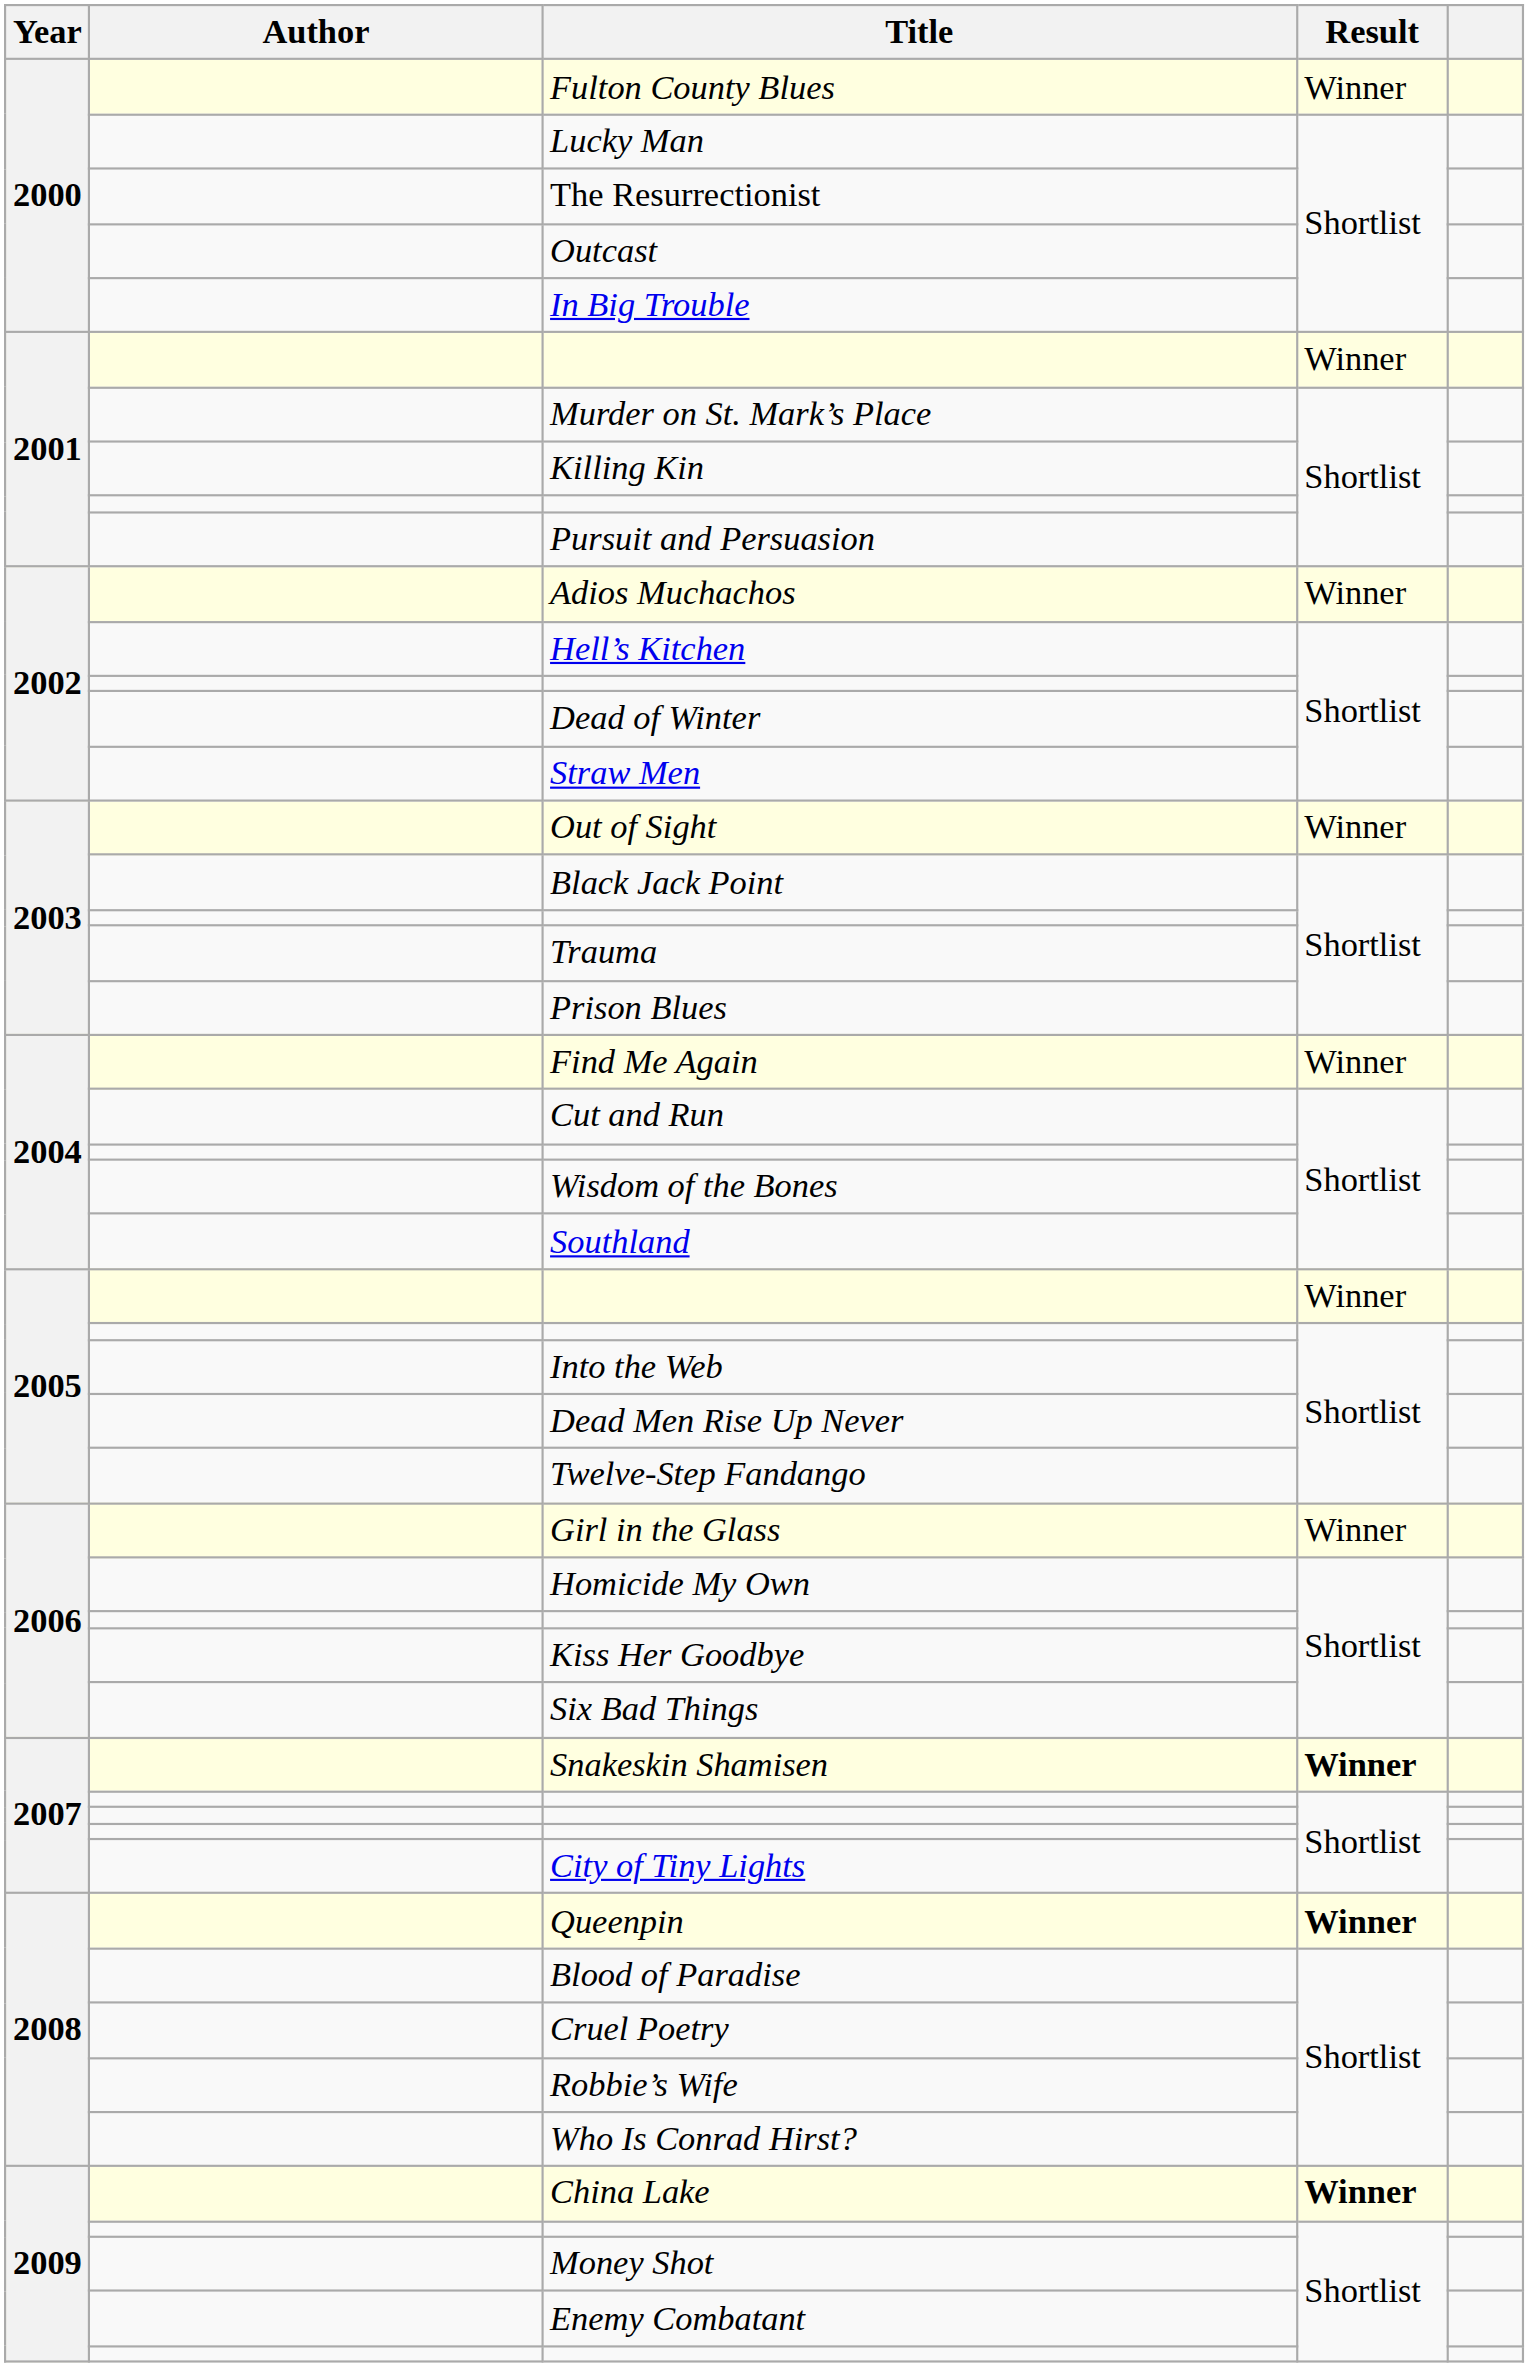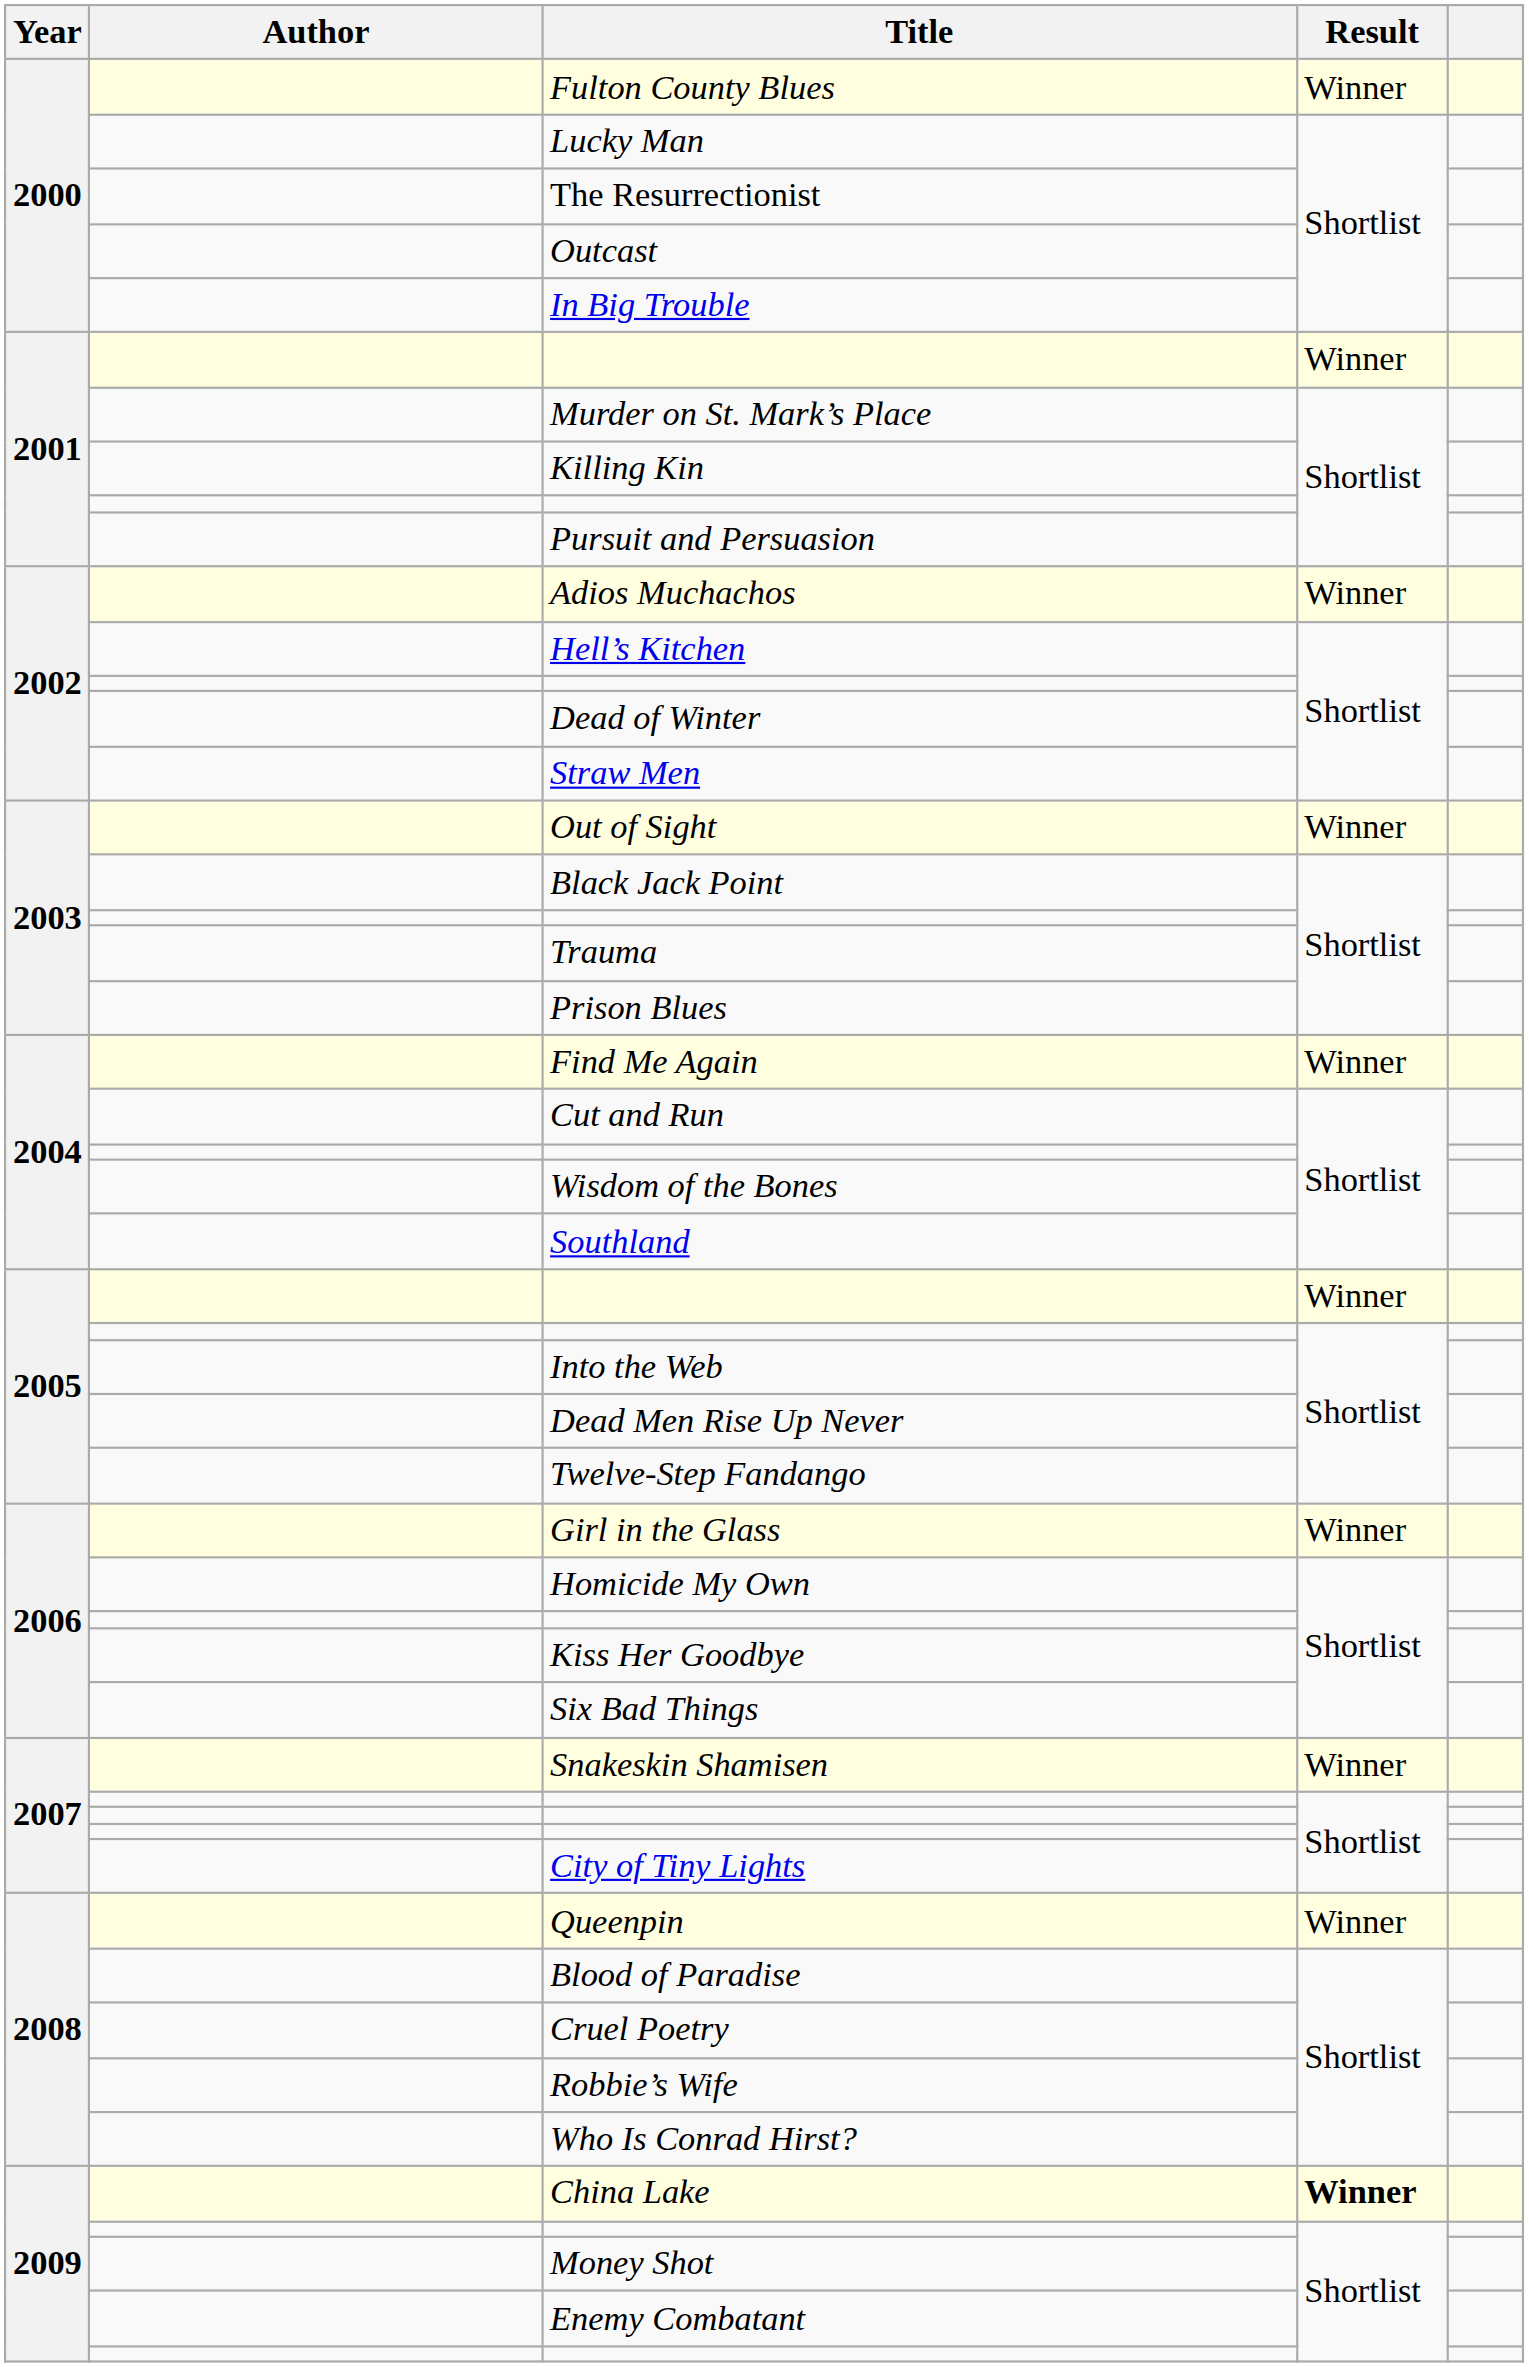Snakeskin Shamisen | Result: bold -> normal
Queenpin | Result: bold -> normal
